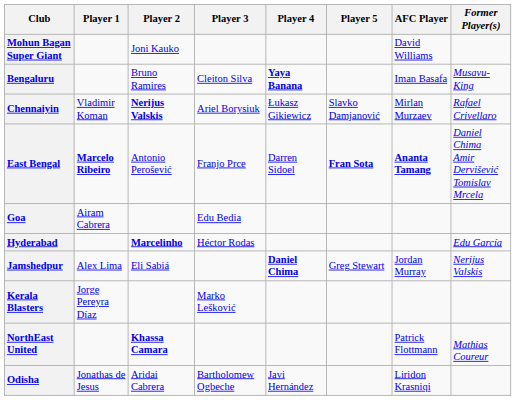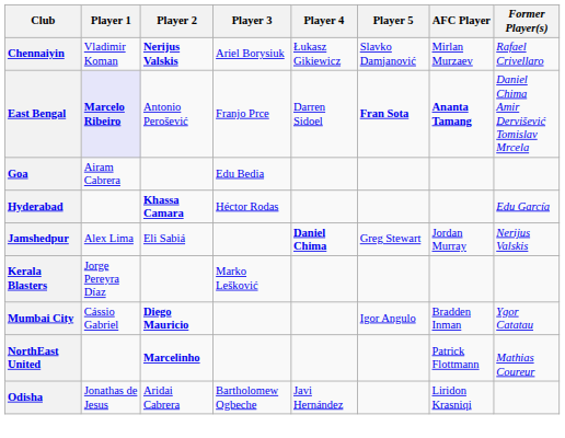- row: Mohun Bagan Super Giant | Joni Kauko | David Williams
- row: Bengaluru | Bruno Ramires | Cleiton Silva | Yaya Banana | Iman Basafa | Musavu-King
East Bengal | Player 1: no background -> lavender background
Hyderabad | Player 2: Marcelinho -> Khassa Camara
+ row: Mumbai City | Cássio Gabriel | Diego Mauricio | Igor Angulo | Bradden Inman | Ygor Catatau
NorthEast United | Player 2: Khassa Camara -> Marcelinho
